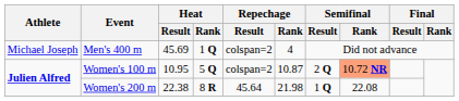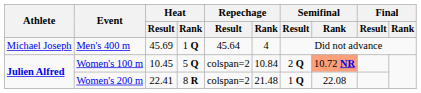Men's 400 m | Repechage / Result: colspan=2 -> 45.64
Women's 100 m | Heat / Result: 10.95 -> 10.45
Women's 100 m | Repechage / Rank: 10.87 -> 10.84
Women's 200 m | Heat / Result: 22.38 -> 22.41
Women's 200 m | Repechage / Result: 45.64 -> colspan=2
Women's 200 m | Repechage / Rank: 21.98 -> 21.48
